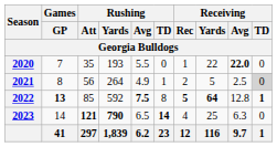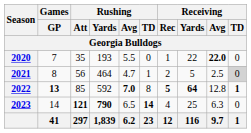2021 | Rushing / Yards: 264 -> 464
2021 | Rushing / Avg: 4.9 -> 4.7
2022 | Rushing / Avg: 7.5 -> 7.0
